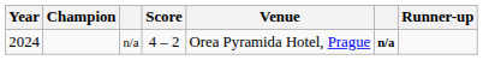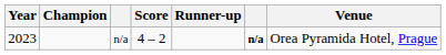columns swapped: Runner-up <-> Venue
row 2 | Year: 2024 -> 2023
